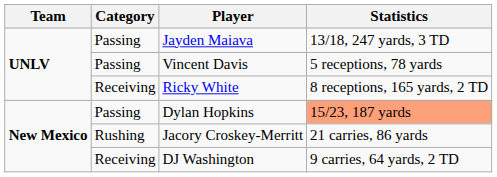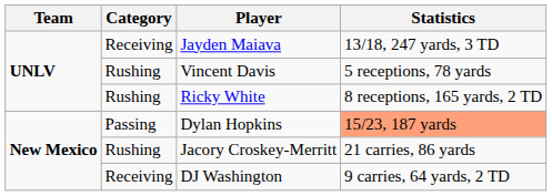Jayden Maiava | Category: Passing -> Receiving
Vincent Davis | Category: Passing -> Rushing
Ricky White | Category: Receiving -> Rushing
